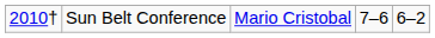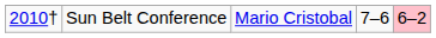Sun Belt Conference | column 5: no background -> pink background
